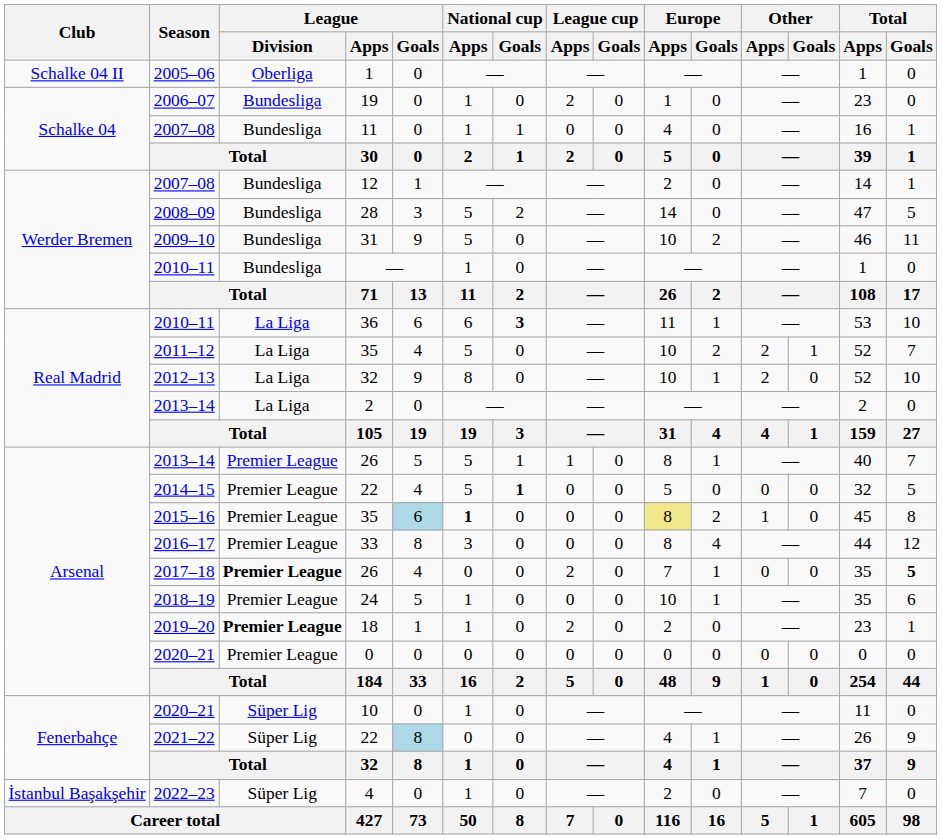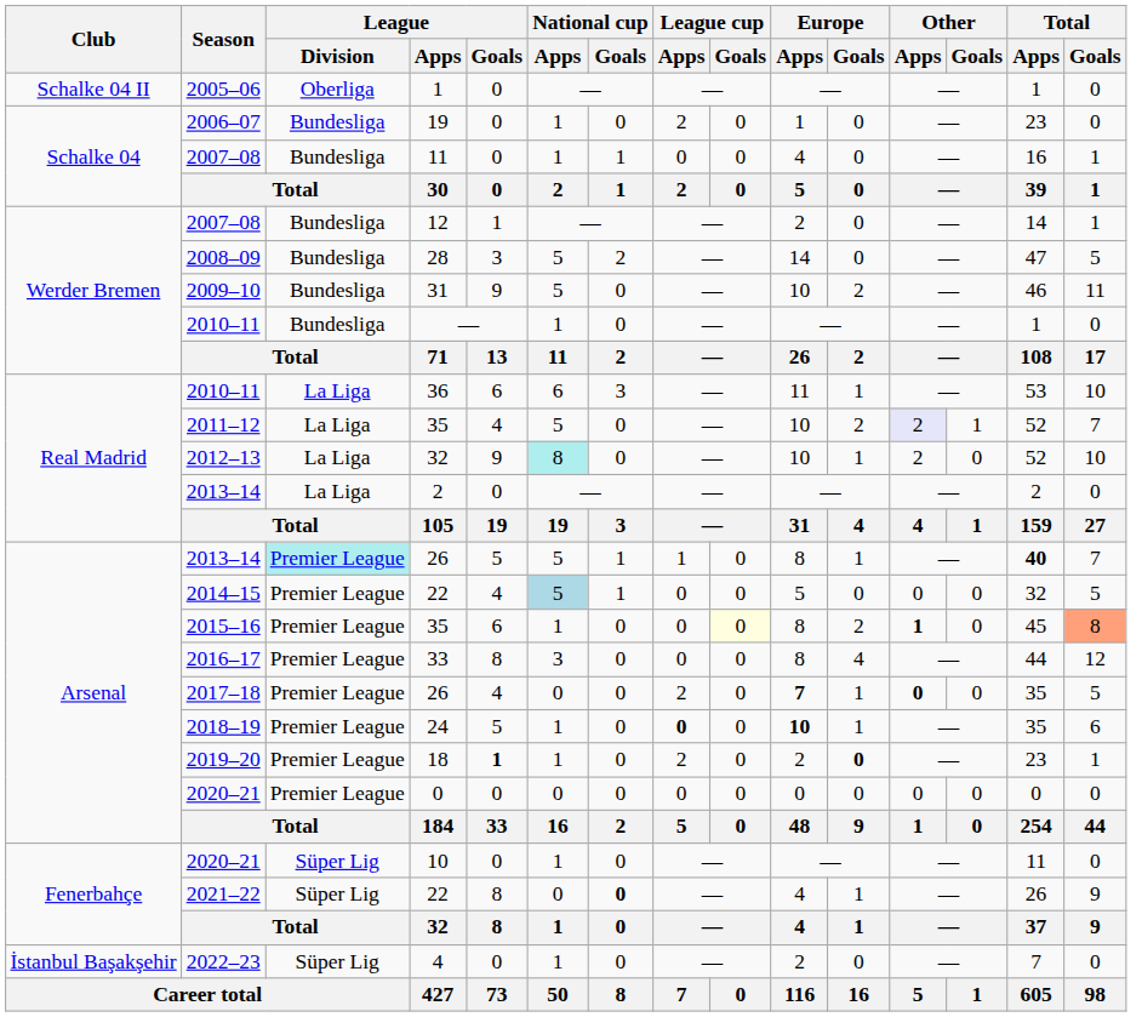36 | National cup / Goals: bold -> normal
2011–12 / 35 | Other / Apps: no background -> lavender background
2012–13 / 32 | National cup / Apps: no background -> paleturquoise background
2013–14 / 26 | League / Division: no background -> paleturquoise background
2013–14 / 26 | Total / Apps: normal -> bold
2014–15 / 22 | National cup / Apps: no background -> lightblue background
2014–15 / 22 | National cup / Goals: bold -> normal
2015–16 / 35 | League / Goals: lightblue background -> no background
2015–16 / 35 | National cup / Apps: bold -> normal
2015–16 / 35 | League cup / Goals: no background -> lightyellow background
2015–16 / 35 | Europe / Apps: khaki background -> no background
2015–16 / 35 | Other / Apps: normal -> bold
2015–16 / 35 | Total / Goals: no background -> lightsalmon background
2017–18 / 26 | League / Division: bold -> normal
2017–18 / 26 | Europe / Apps: normal -> bold
2017–18 / 26 | Other / Apps: normal -> bold
2017–18 / 26 | Total / Goals: bold -> normal
24 | League cup / Apps: normal -> bold
24 | Europe / Apps: normal -> bold
18 | League / Division: bold -> normal
18 | League / Goals: normal -> bold
18 | Europe / Goals: normal -> bold
2021–22 / 22 | League / Goals: lightblue background -> no background
2021–22 / 22 | National cup / Goals: normal -> bold
